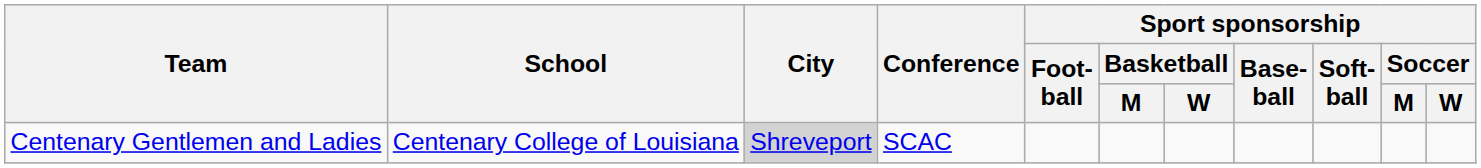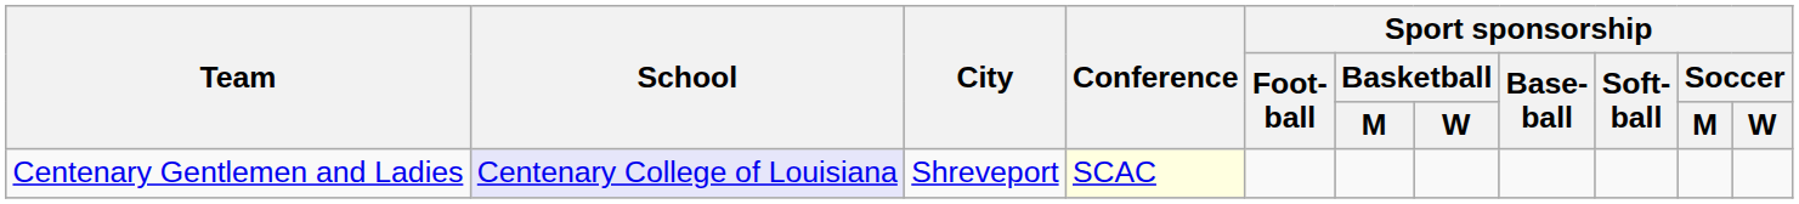Centenary Gentlemen and Ladies | School: no background -> lavender background
Centenary Gentlemen and Ladies | City: lightgrey background -> no background
Centenary Gentlemen and Ladies | Conference: no background -> lightyellow background
